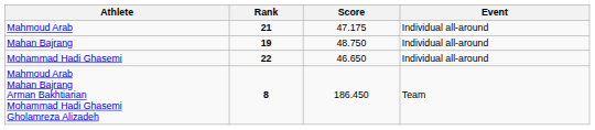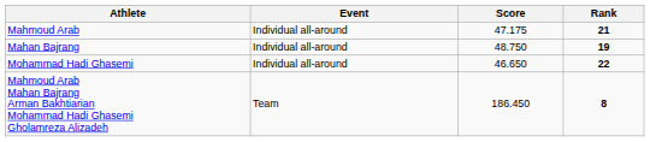columns swapped: Event <-> Rank
